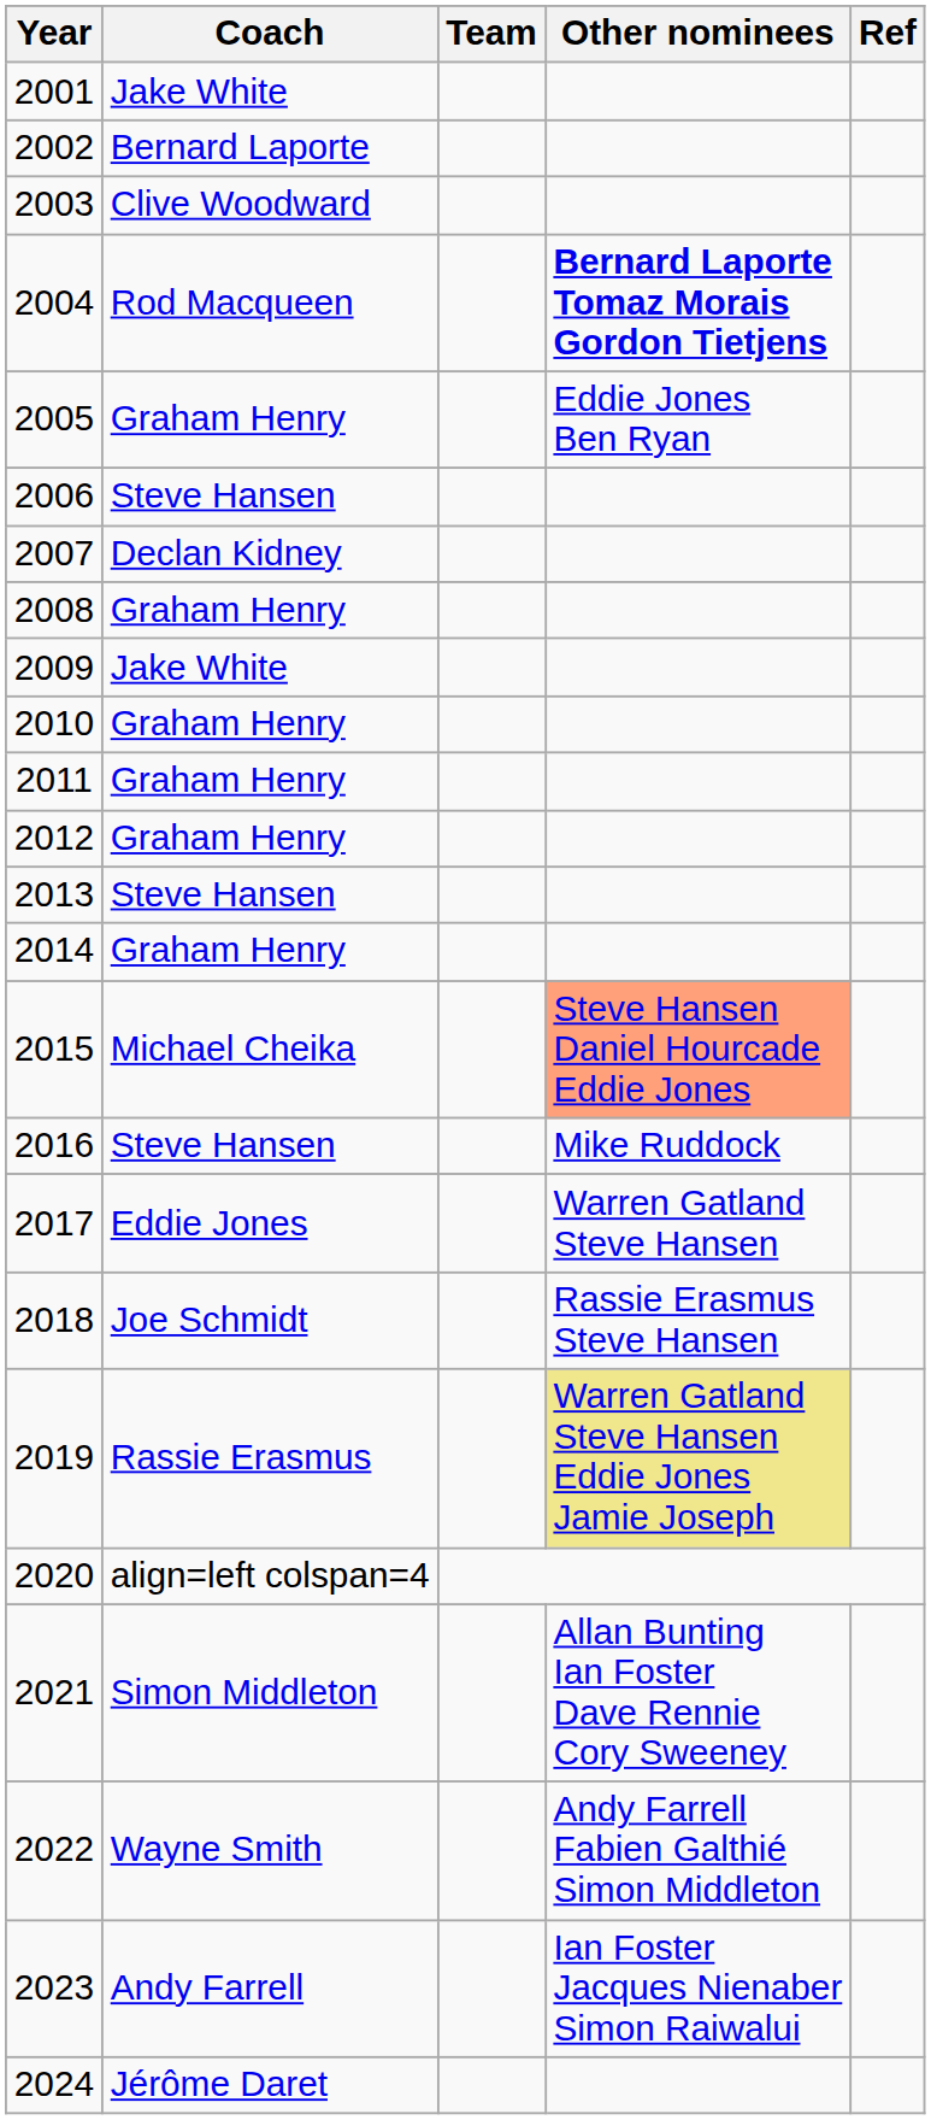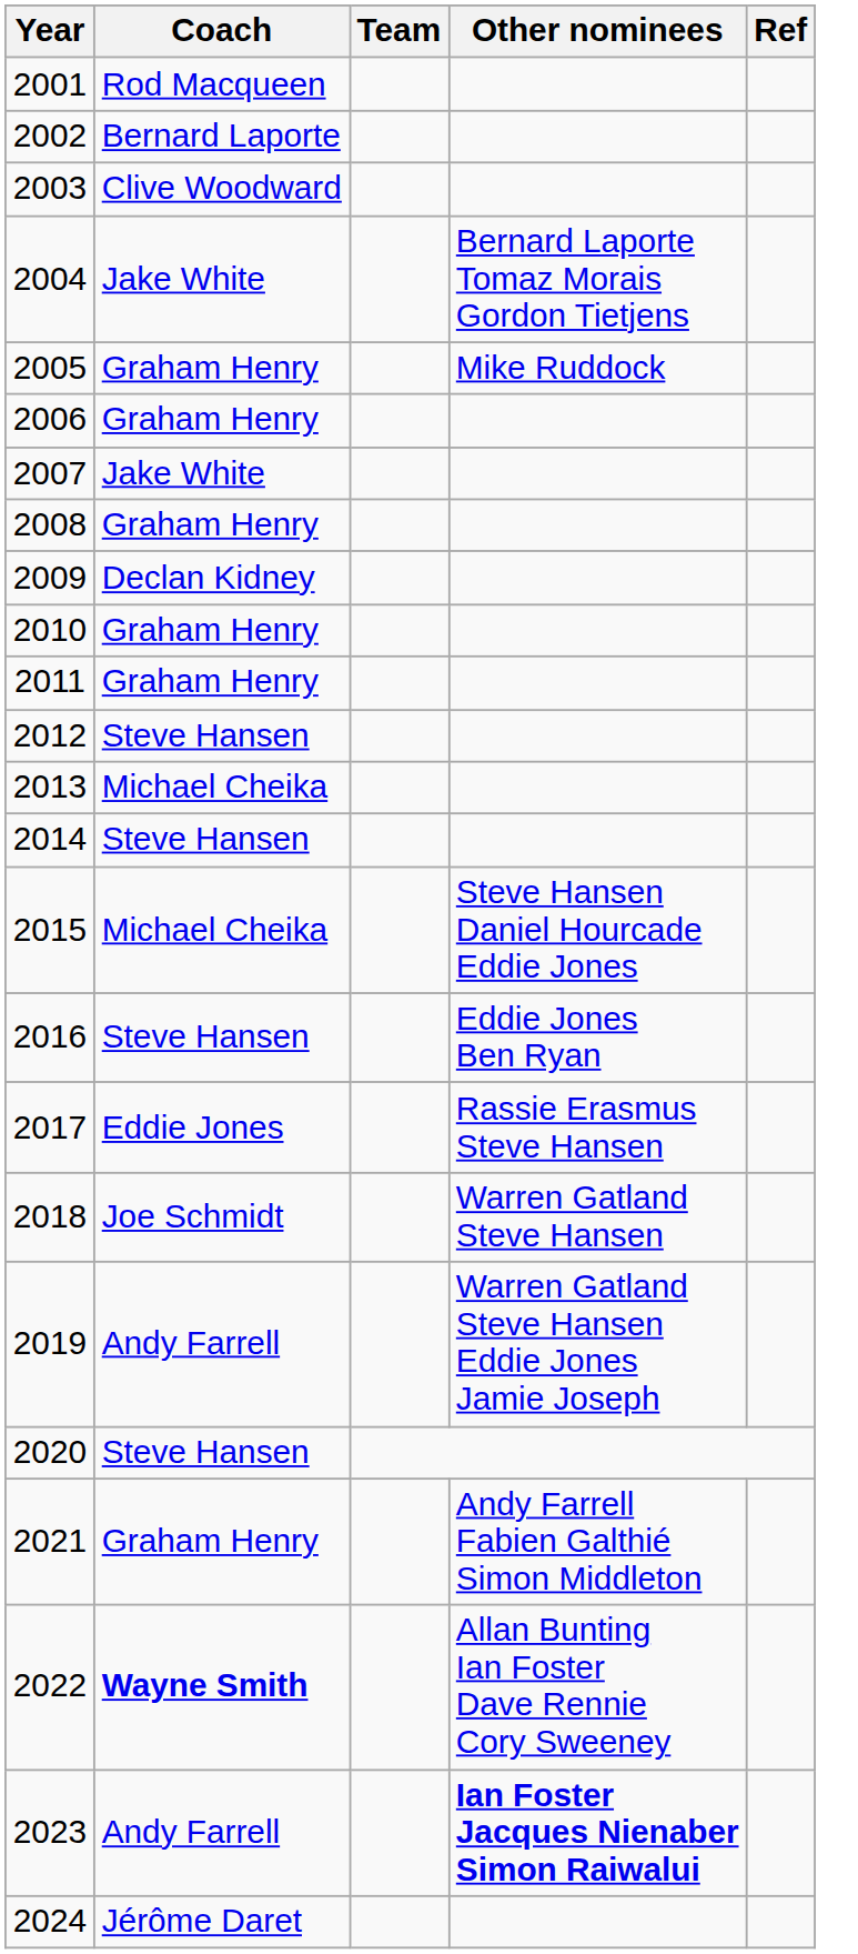2001 | Coach: Jake White -> Rod Macqueen
2004 | Coach: Rod Macqueen -> Jake White
2004 | Other nominees: bold -> normal
2005 | Other nominees: Eddie Jones Ben Ryan -> Mike Ruddock
2006 | Coach: Steve Hansen -> Graham Henry
2007 | Coach: Declan Kidney -> Jake White
2009 | Coach: Jake White -> Declan Kidney
2012 | Coach: Graham Henry -> Steve Hansen
2013 | Coach: Steve Hansen -> Michael Cheika
2014 | Coach: Graham Henry -> Steve Hansen
2015 | Other nominees: lightsalmon background -> no background
2016 | Other nominees: Mike Ruddock -> Eddie Jones Ben Ryan
2017 | Other nominees: Warren Gatland Steve Hansen -> Rassie Erasmus Steve Hansen
2018 | Other nominees: Rassie Erasmus Steve Hansen -> Warren Gatland Steve Hansen
2019 | Coach: Rassie Erasmus -> Andy Farrell
2019 | Other nominees: khaki background -> no background
2020 | Coach: align=left colspan=4 -> Steve Hansen
2021 | Coach: Simon Middleton -> Graham Henry
2021 | Other nominees: Allan Bunting Ian Foster Dave Rennie Cory Sweeney -> Andy Farrell Fabien Galthié Simon Middleton
2022 | Coach: normal -> bold
2022 | Other nominees: Andy Farrell Fabien Galthié Simon Middleton -> Allan Bunting Ian Foster Dave Rennie Cory Sweeney
2023 | Other nominees: normal -> bold
